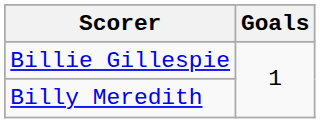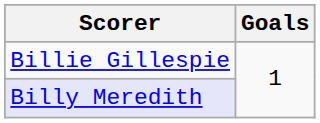Billy Meredith | Scorer: no background -> lavender background
